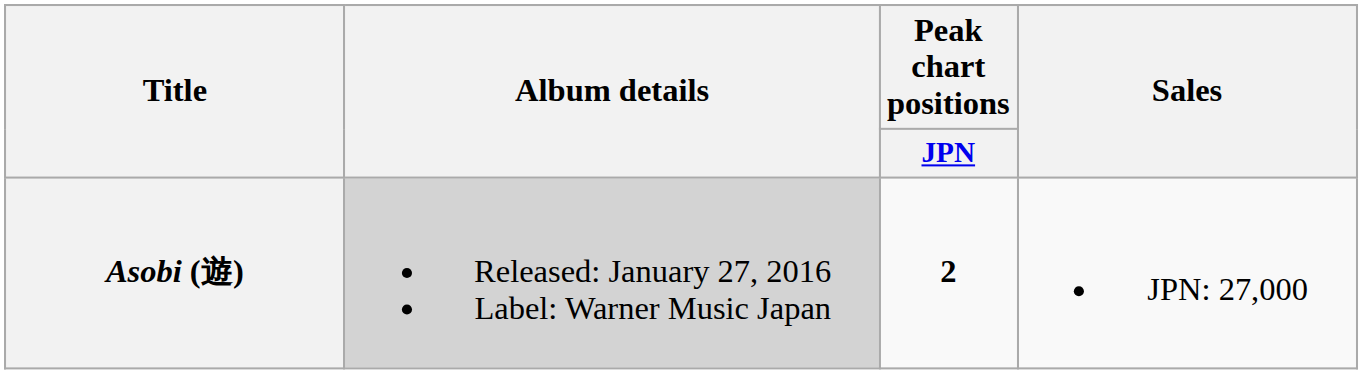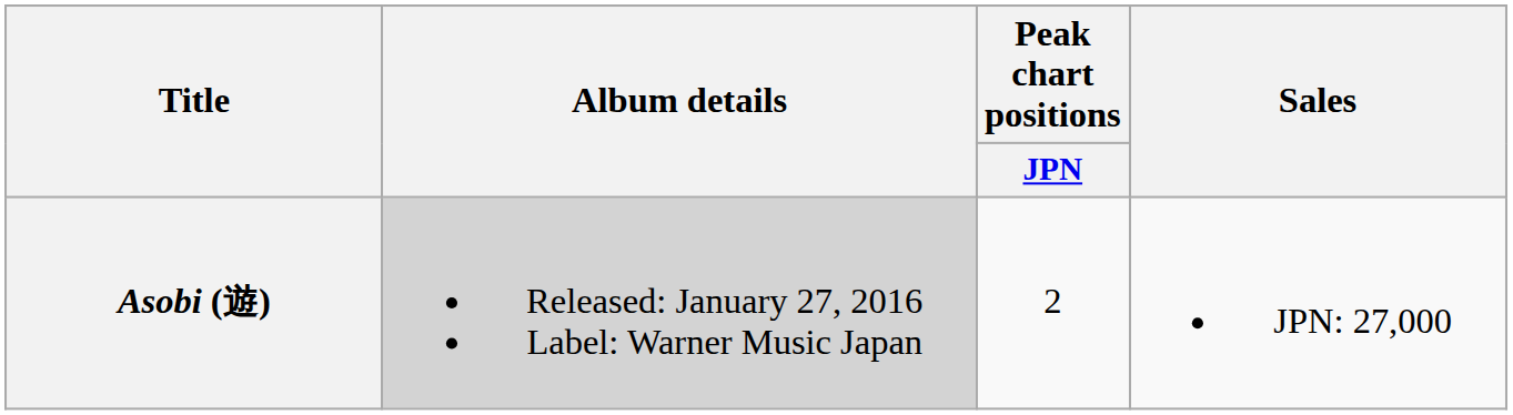Asobi (遊) | Peak chart positions / JPN: bold -> normal
